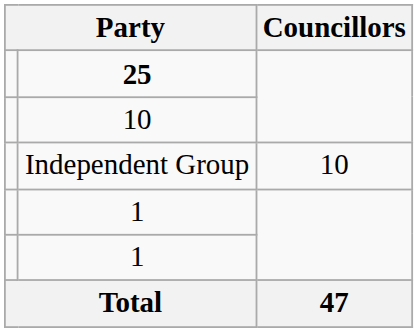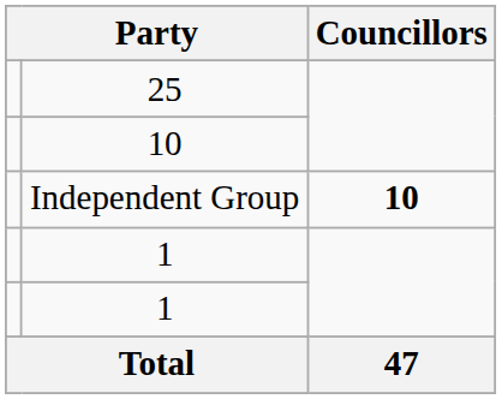25 | column 2: bold -> normal
Independent Group | Councillors: normal -> bold
